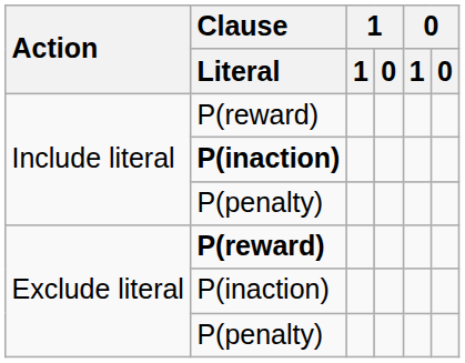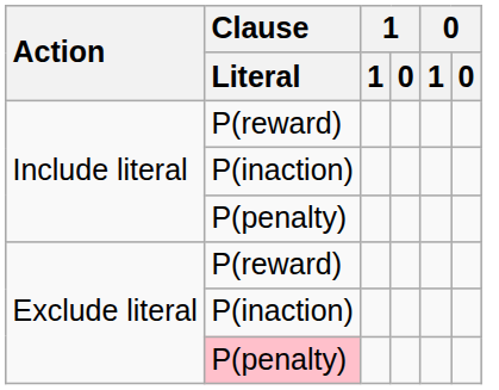Include literal / P(inaction) | Clause / Literal: bold -> normal
Exclude literal / P(reward) | Clause / Literal: bold -> normal
Exclude literal / P(penalty) | Clause / Literal: no background -> pink background
